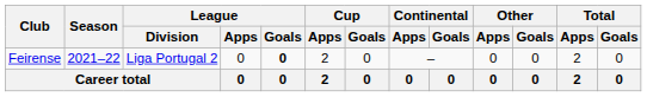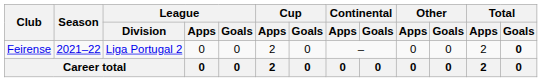Feirense | League / Goals: bold -> normal
Feirense | Total / Goals: normal -> bold
